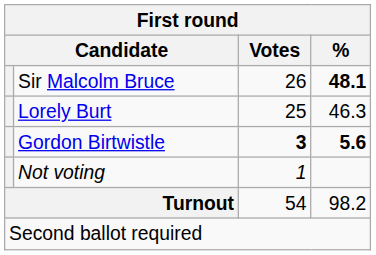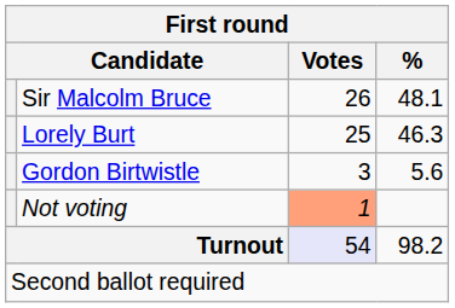Sir Malcolm Bruce | %: bold -> normal
Gordon Birtwistle | Votes: bold -> normal
Gordon Birtwistle | %: bold -> normal
Not voting | Votes: no background -> lightsalmon background
Turnout | Votes: no background -> lavender background
